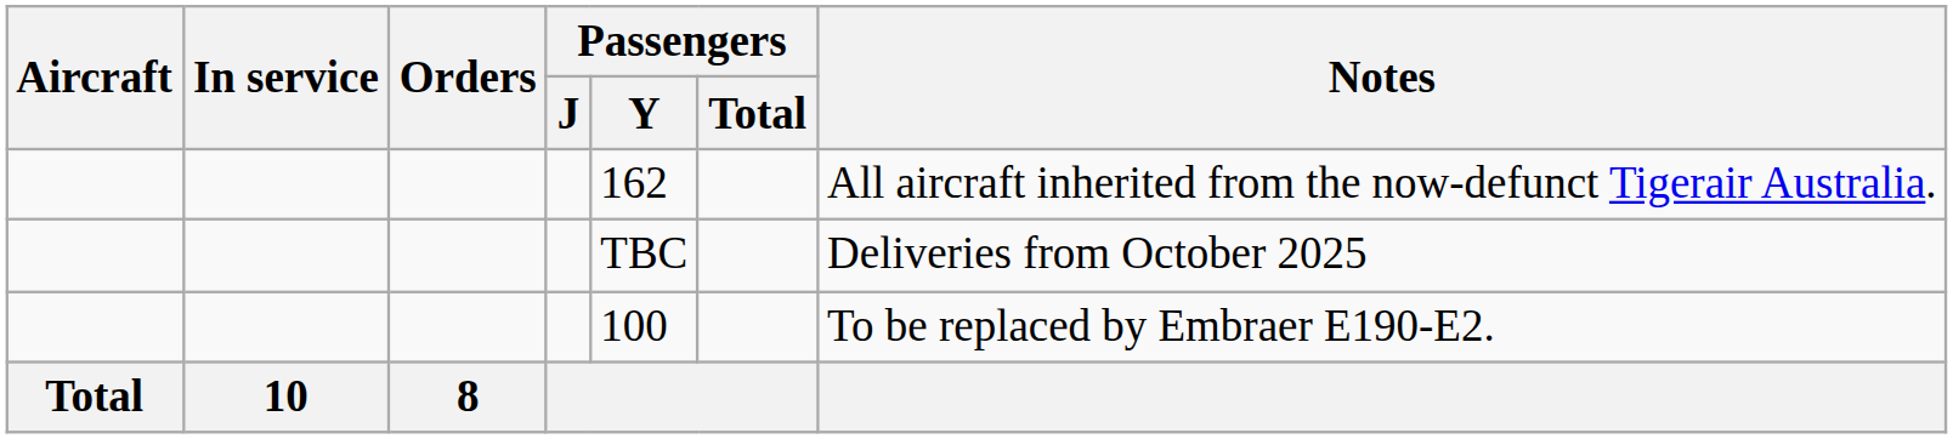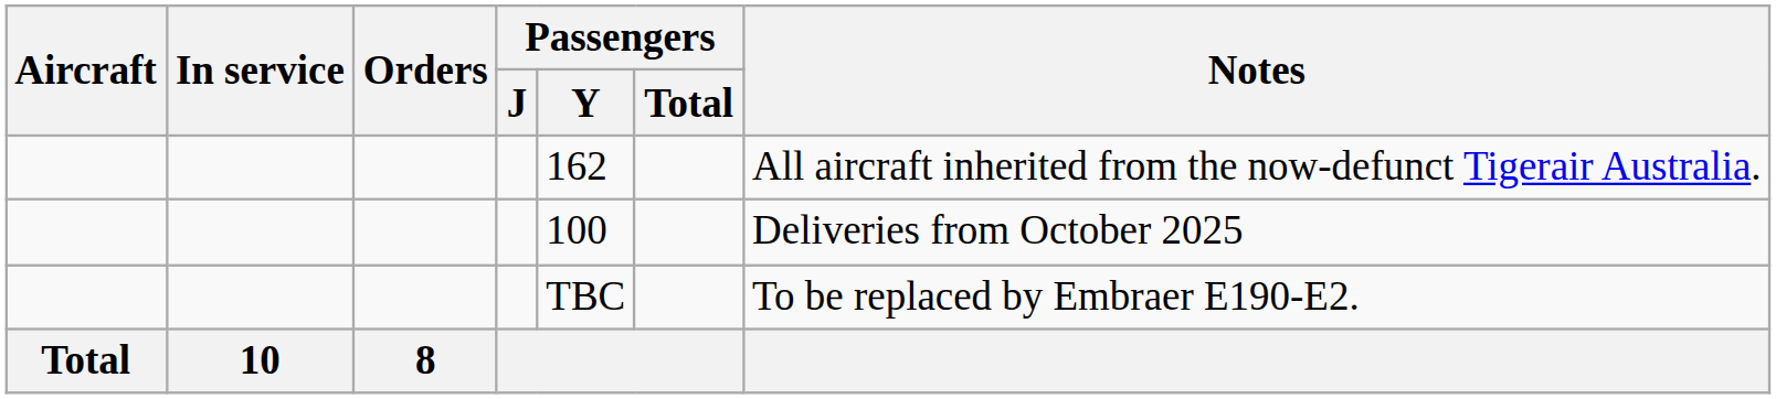row 4 | Passengers / Y: TBC -> 100
row 5 | Passengers / Y: 100 -> TBC
